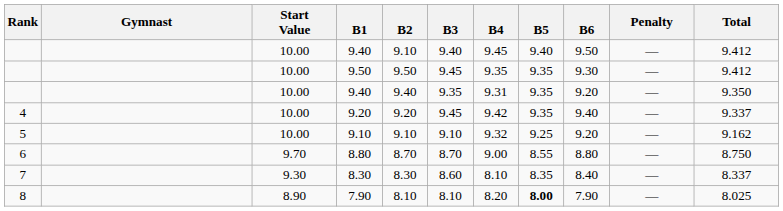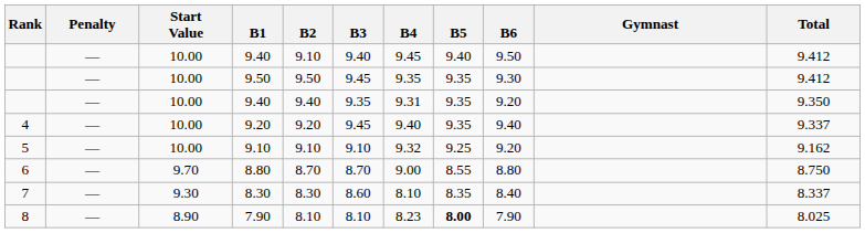columns swapped: Gymnast <-> Penalty
row 5 | B4: 9.42 -> 9.40
row 9 | B4: 8.20 -> 8.23
